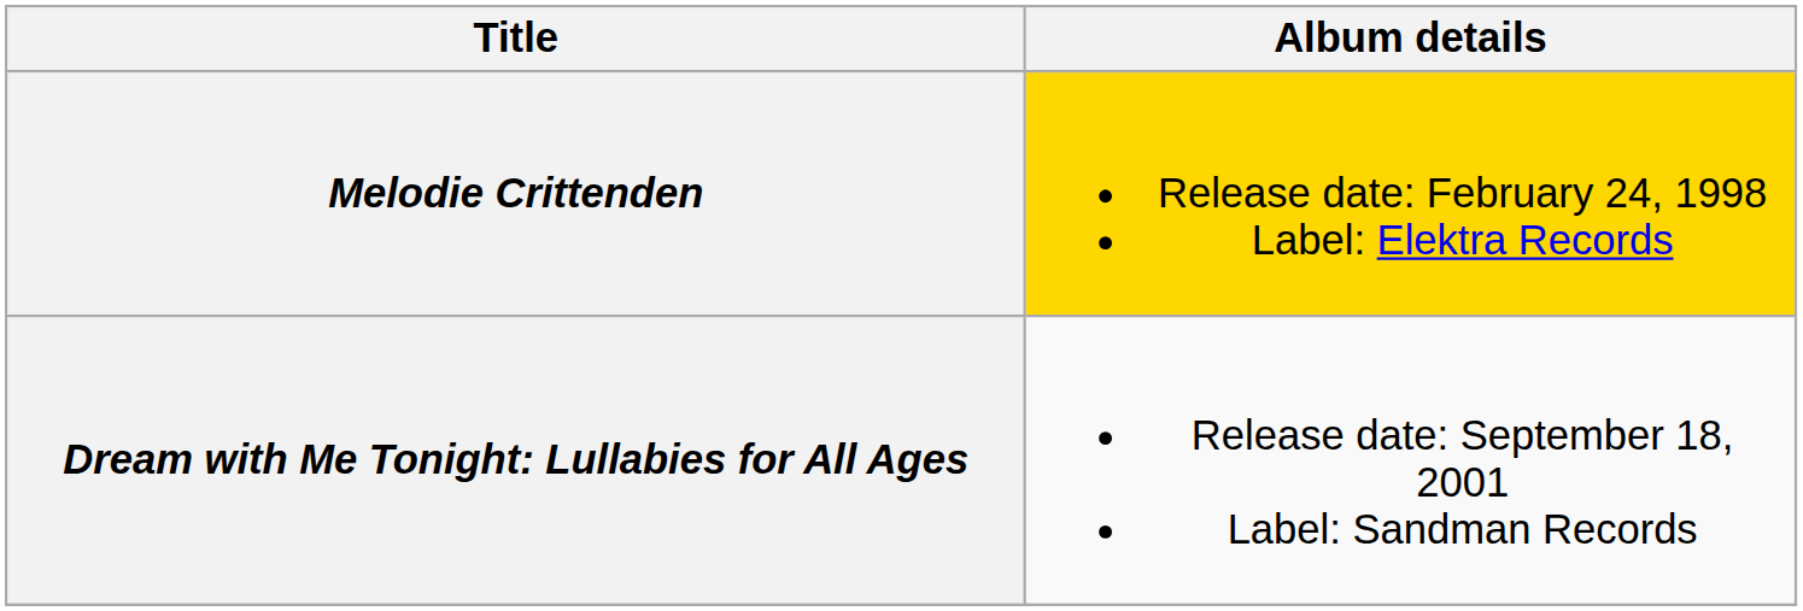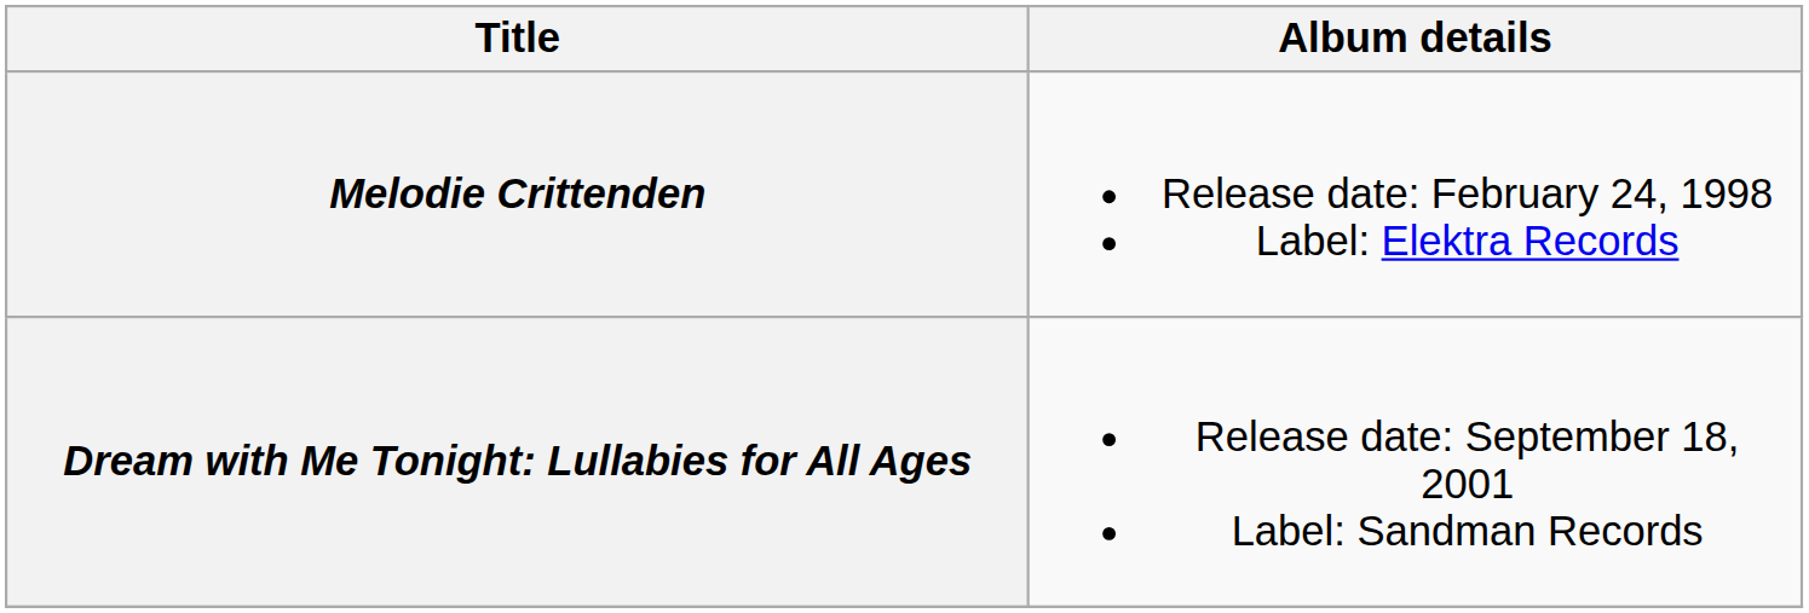Melodie Crittenden | Album details: gold background -> no background
